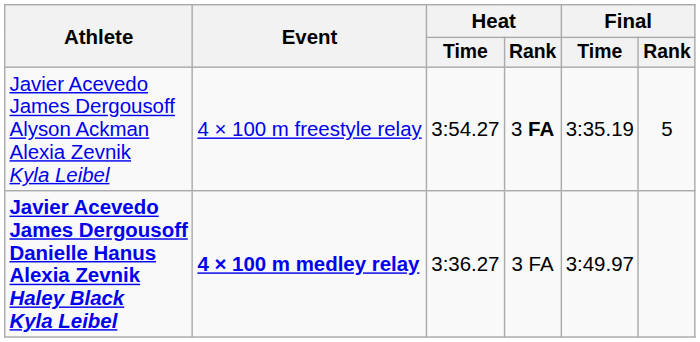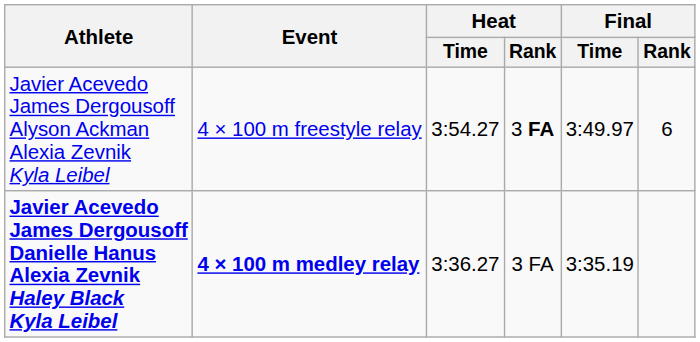row 3 | Final / Time: 3:35.19 -> 3:49.97
row 3 | Final / Rank: 5 -> 6
row 4 | Final / Time: 3:49.97 -> 3:35.19
